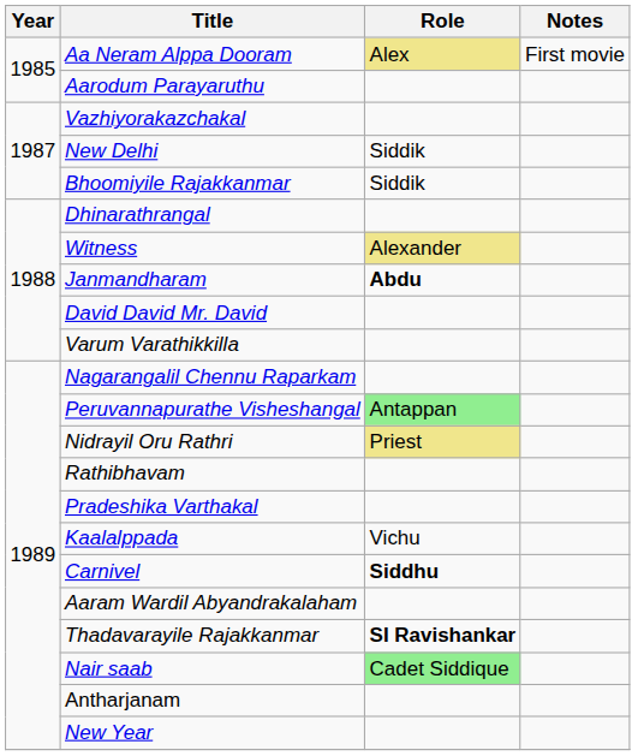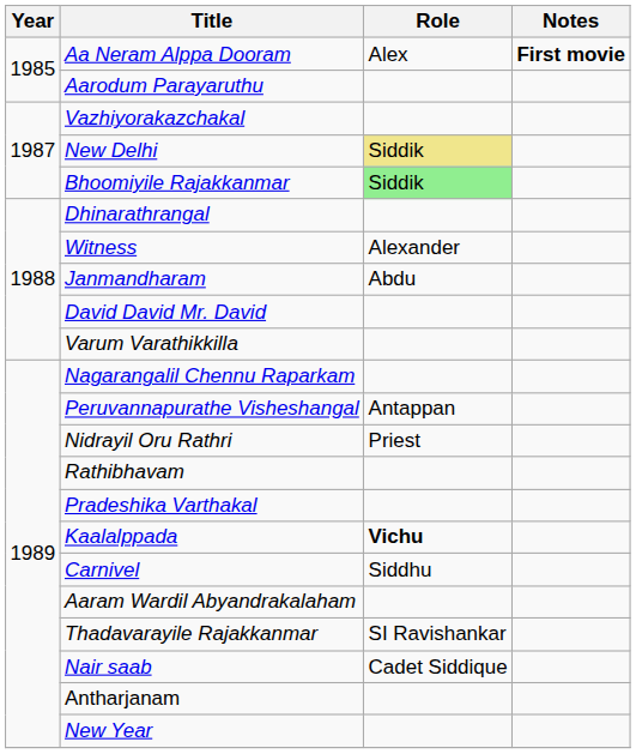Aa Neram Alppa Dooram | Role: khaki background -> no background
Aa Neram Alppa Dooram | Notes: normal -> bold
New Delhi | Role: no background -> khaki background
Bhoomiyile Rajakkanmar | Role: no background -> lightgreen background
Witness | Role: khaki background -> no background
Janmandharam | Role: bold -> normal
Peruvannapurathe Visheshangal | Role: lightgreen background -> no background
Nidrayil Oru Rathri | Role: khaki background -> no background
Kaalalppada | Role: normal -> bold
Carnivel | Role: bold -> normal
Thadavarayile Rajakkanmar | Role: bold -> normal
Nair saab | Role: lightgreen background -> no background
